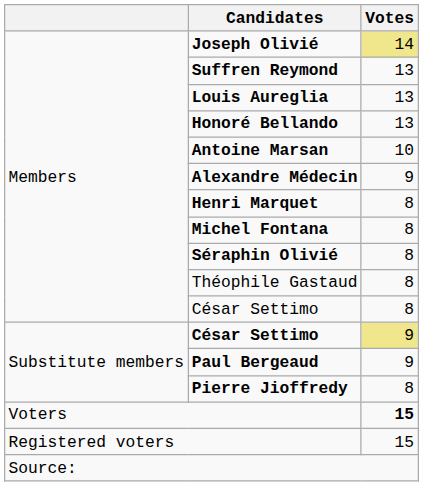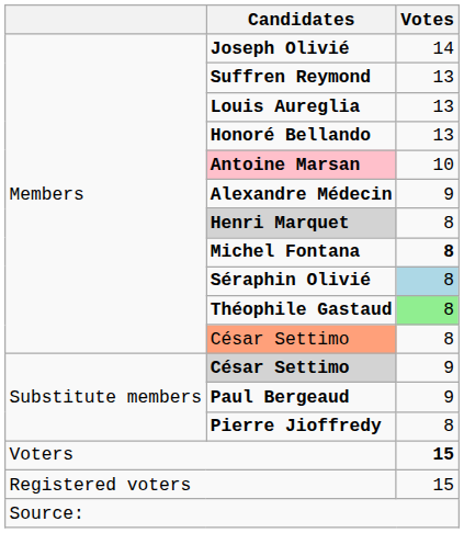Joseph Olivié | Votes: khaki background -> no background
Antoine Marsan | Candidates: no background -> pink background
Henri Marquet | Candidates: no background -> lightgrey background
Michel Fontana | Votes: normal -> bold
Séraphin Olivié | Votes: no background -> lightblue background
Théophile Gastaud | Candidates: normal -> bold
Théophile Gastaud | Votes: no background -> lightgreen background
César Settimo / 8 | Candidates: no background -> lightsalmon background
César Settimo / 9 | Candidates: no background -> lightgrey background
César Settimo / 9 | Votes: khaki background -> no background
